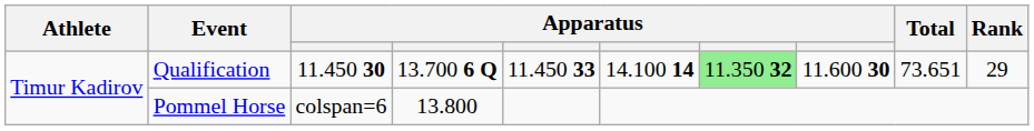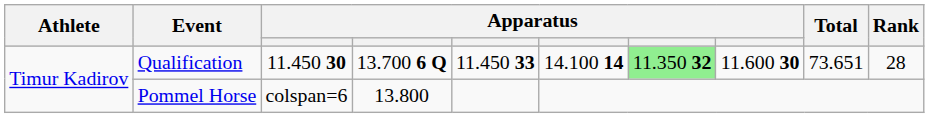Qualification | Rank: 29 -> 28
